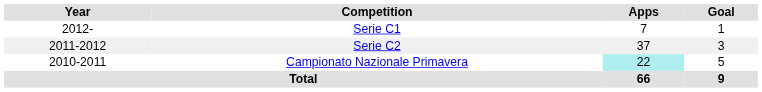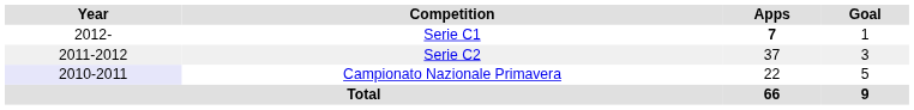Serie C1 | Apps: normal -> bold
Campionato Nazionale Primavera | Year: no background -> lavender background
Campionato Nazionale Primavera | Apps: paleturquoise background -> no background
